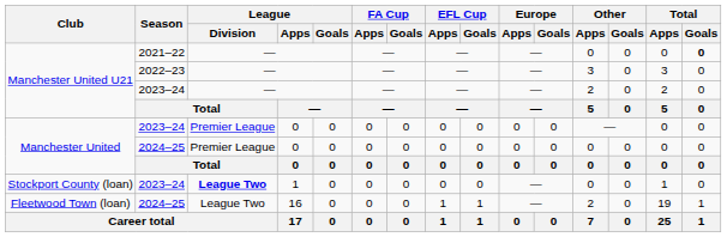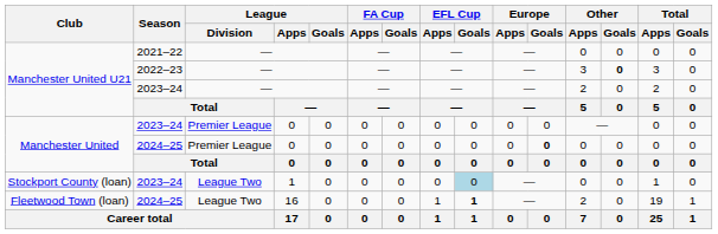Manchester United U21 / 2021–22 | Total / Goals: bold -> normal
Manchester United U21 / 2022–23 | Other / Goals: normal -> bold
Manchester United / 2024–25 | Europe / Goals: normal -> bold
Stockport County (loan) | League / Division: bold -> normal
Stockport County (loan) | EFL Cup / Goals: no background -> lightblue background
Fleetwood Town (loan) | EFL Cup / Goals: normal -> bold
